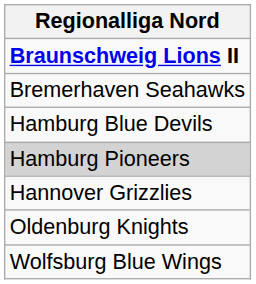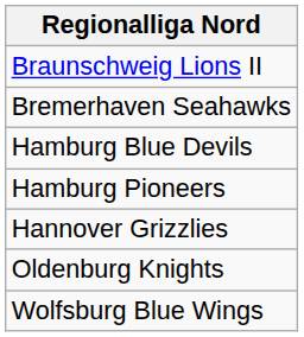row 2 | column 1: bold -> normal
row 5 | column 1: lightgrey background -> no background
